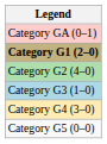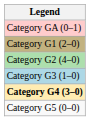row 3 | column 1: bold -> normal
row 6 | column 1: normal -> bold
